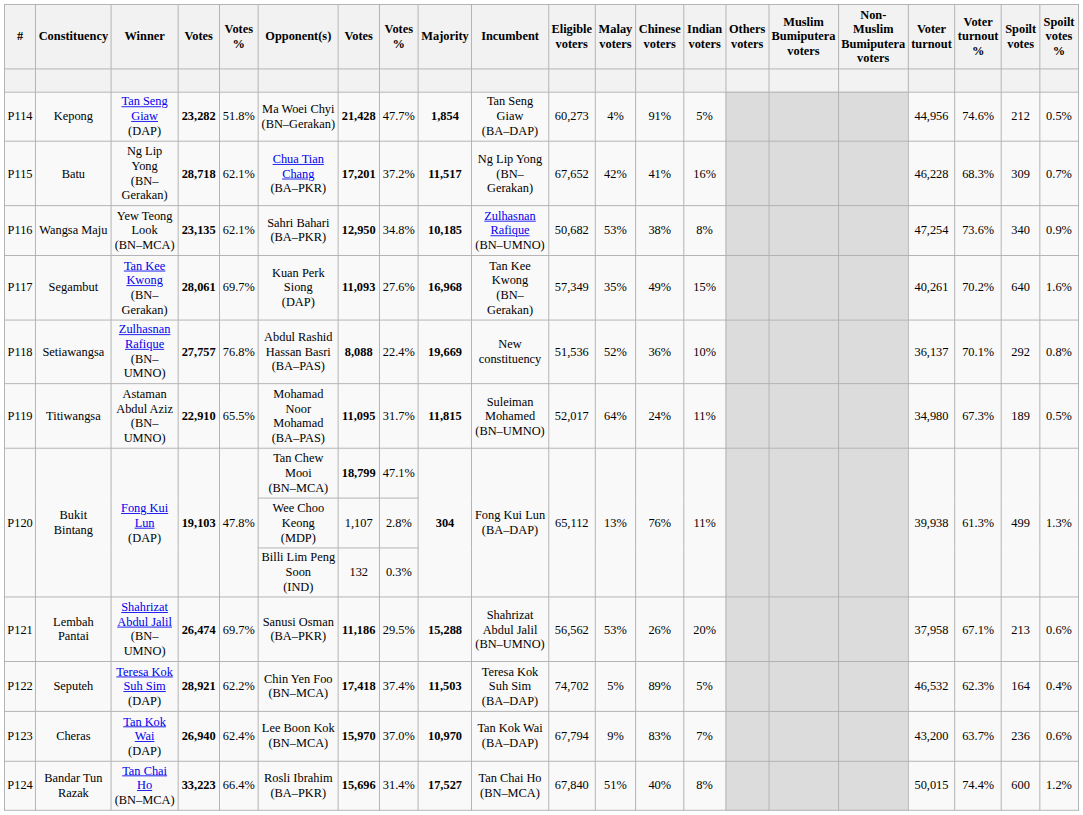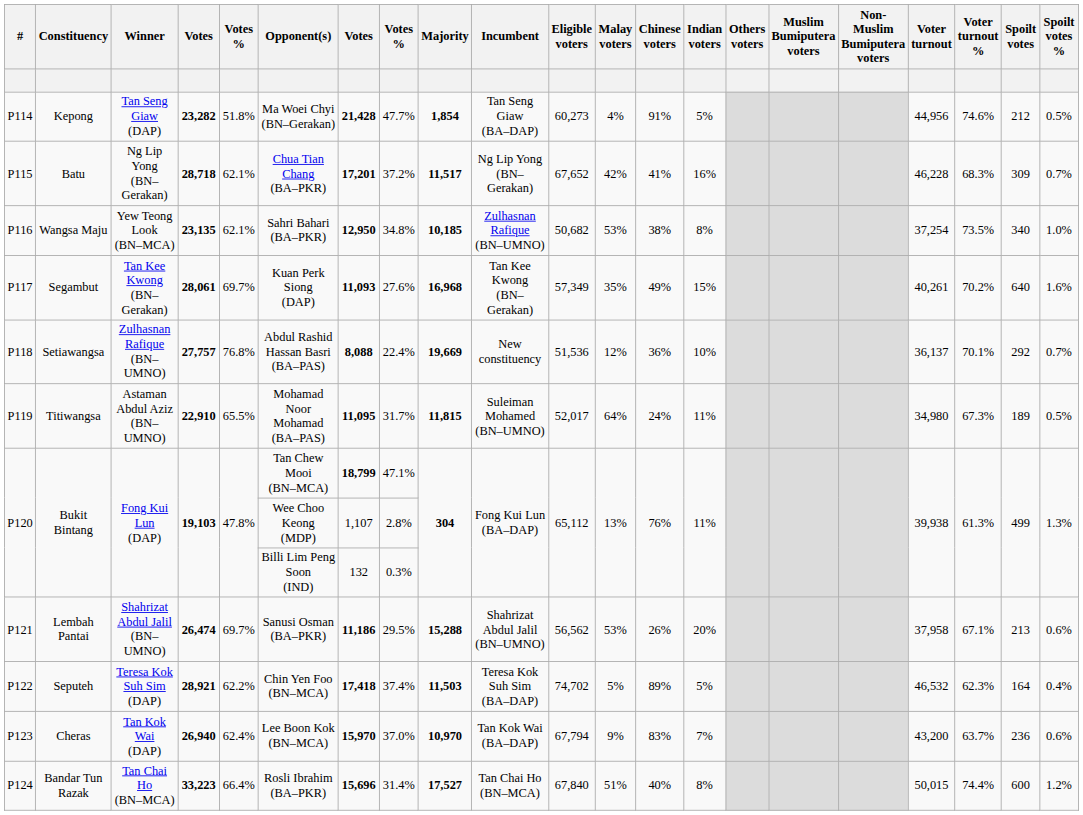P116 | Voter turnout: 47,254 -> 37,254
P116 | Voter turnout %: 73.6% -> 73.5%
P116 | Spoilt votes %: 0.9% -> 1.0%
P118 | Malay voters: 52% -> 12%
P118 | Spoilt votes %: 0.8% -> 0.7%
